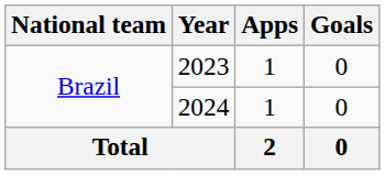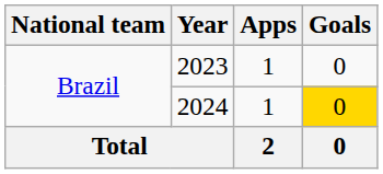2024 | Goals: no background -> gold background
